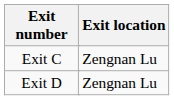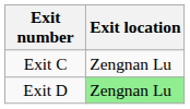Exit D | Exit location: no background -> lightgreen background
